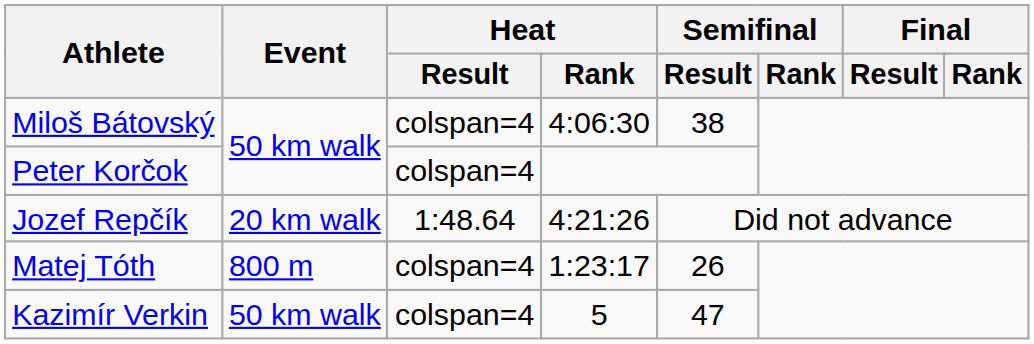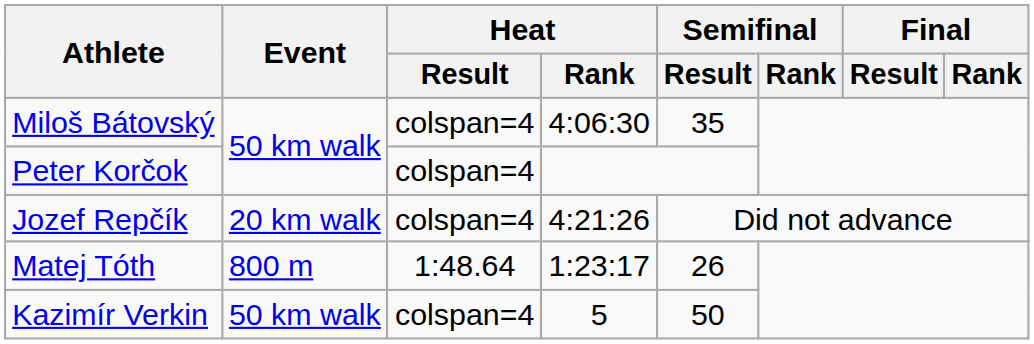Miloš Bátovský | Semifinal / Result: 38 -> 35
Jozef Repčík | Heat / Result: 1:48.64 -> colspan=4
Matej Tóth | Heat / Result: colspan=4 -> 1:48.64
Kazimír Verkin | Semifinal / Result: 47 -> 50
